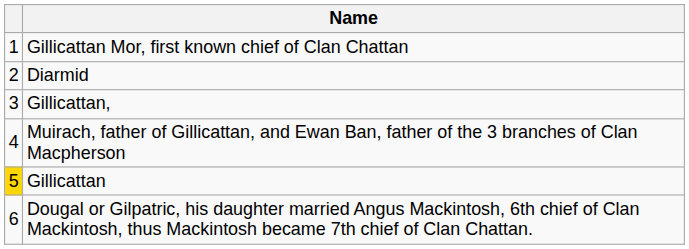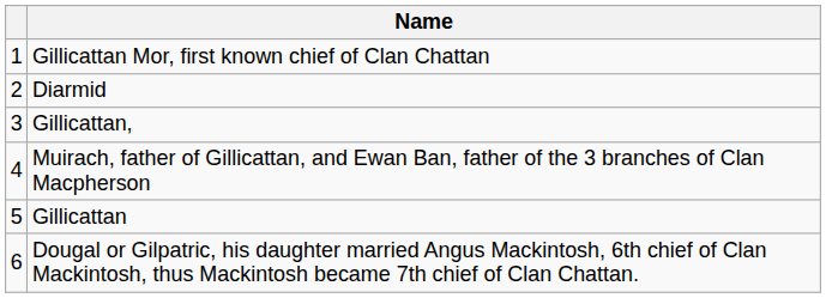Gillicattan | column 1: gold background -> no background
